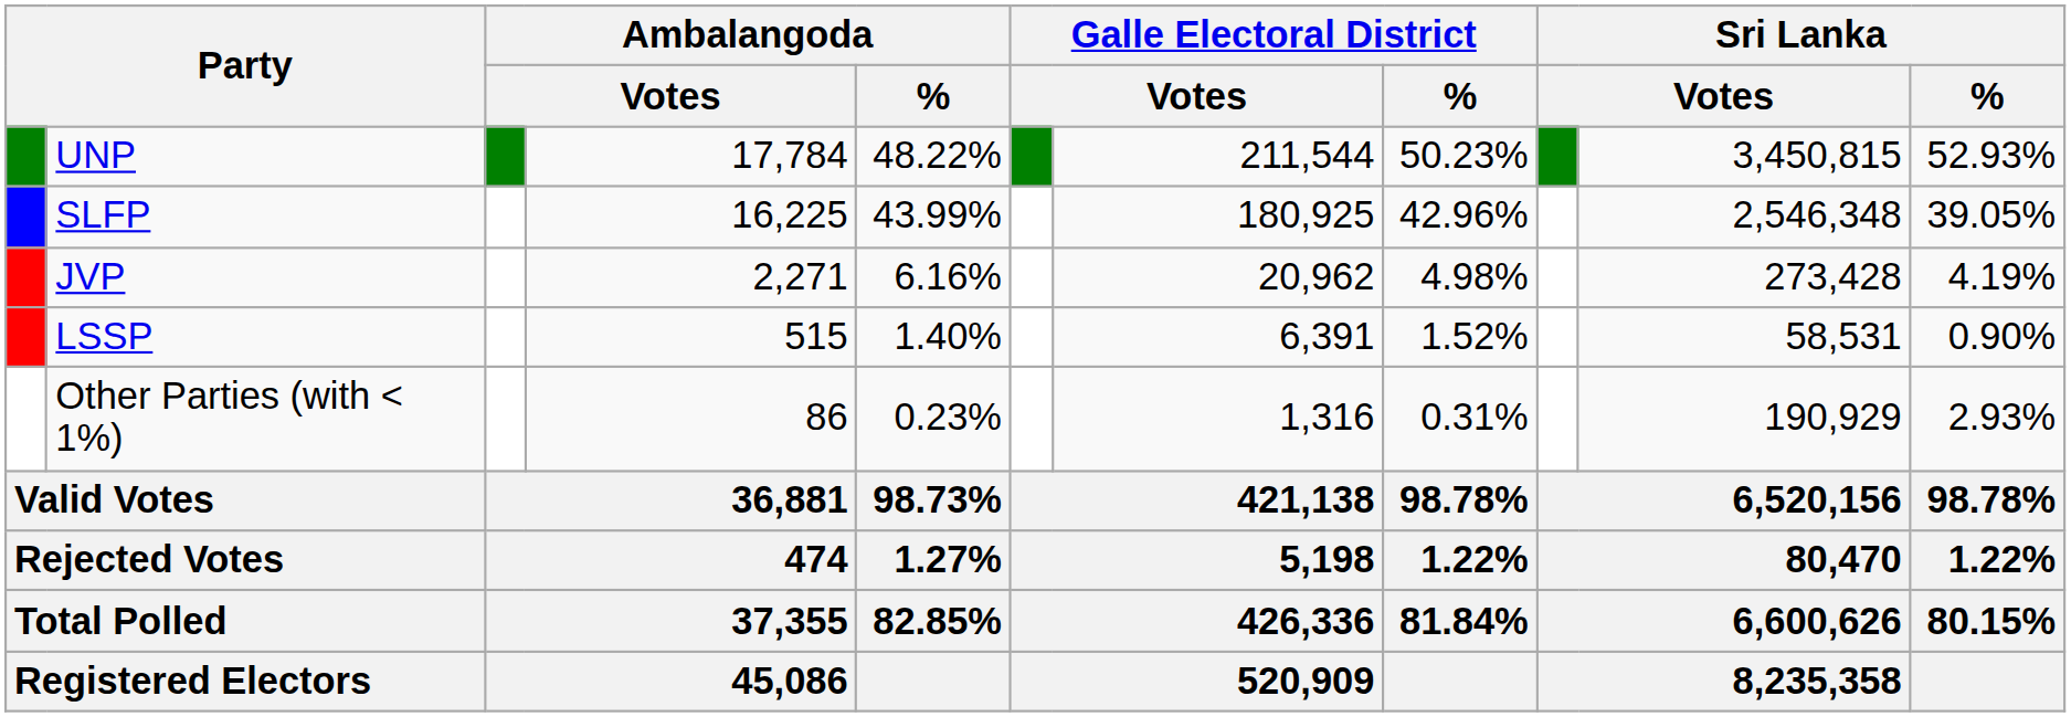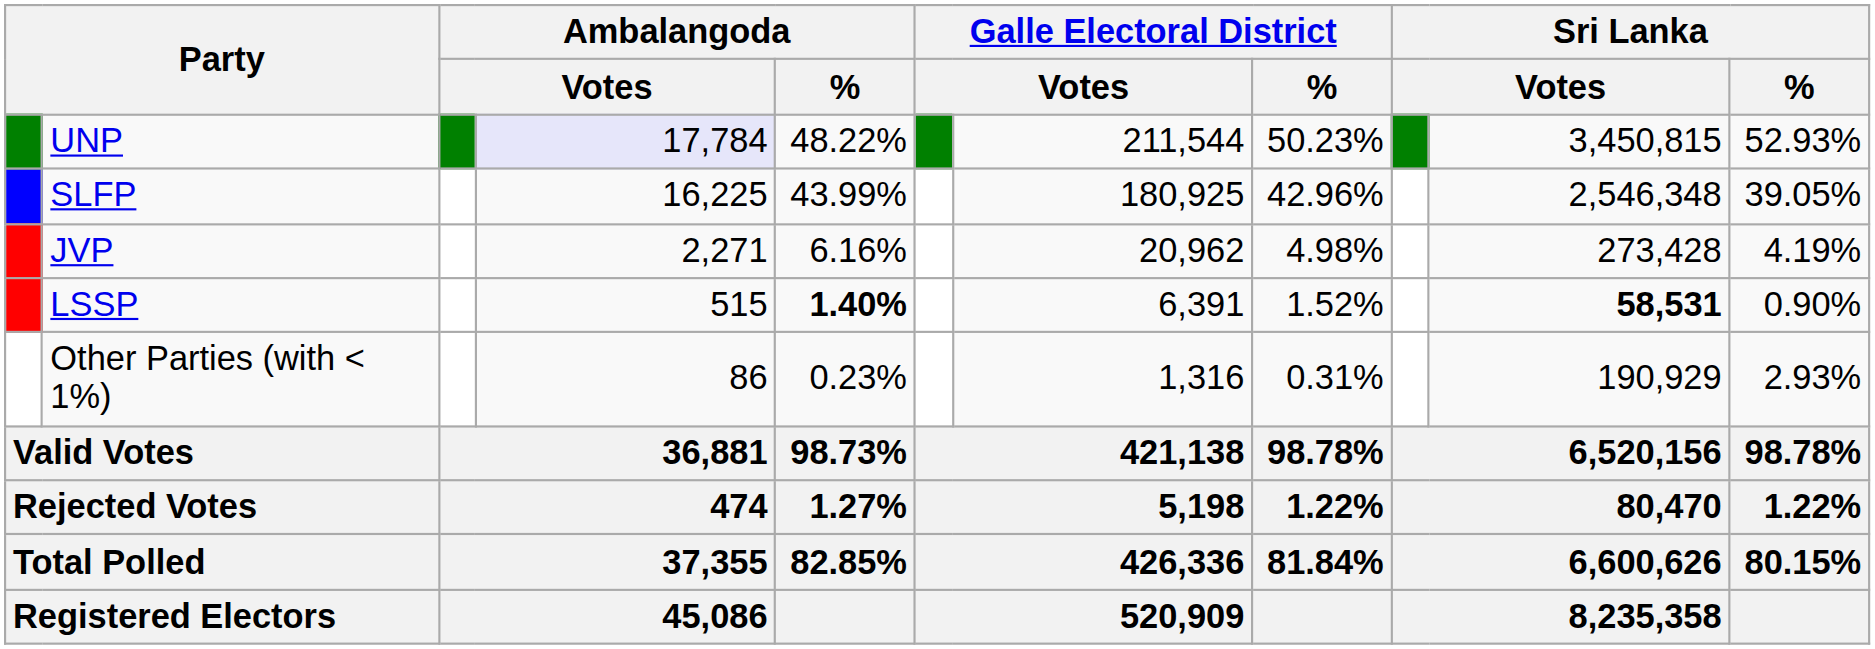UNP | column 4: no background -> lavender background
LSSP | Ambalangoda / %: normal -> bold
LSSP | column 10: normal -> bold
